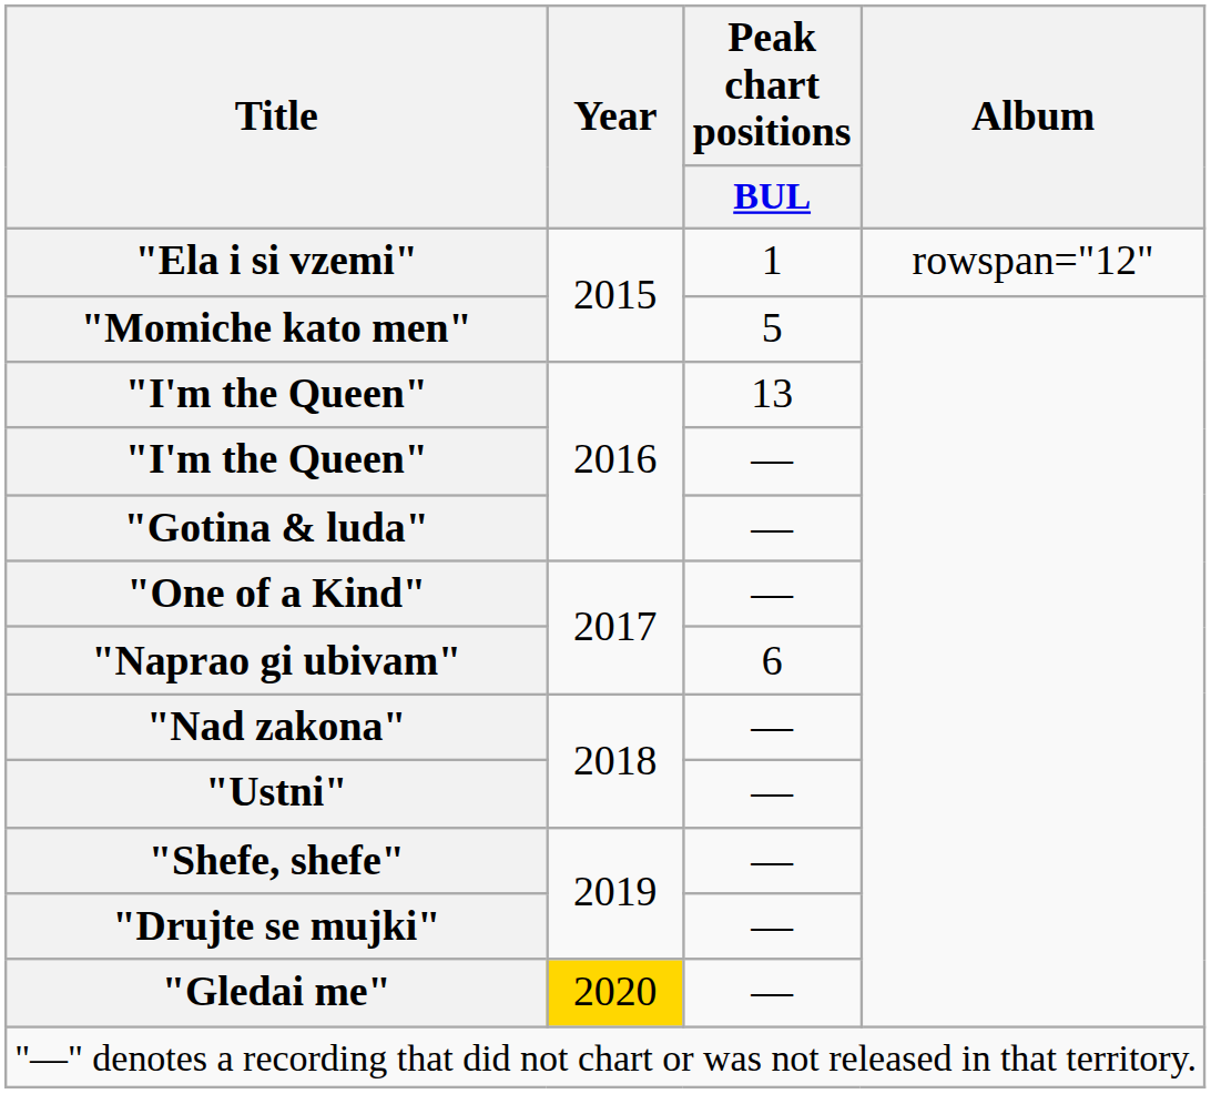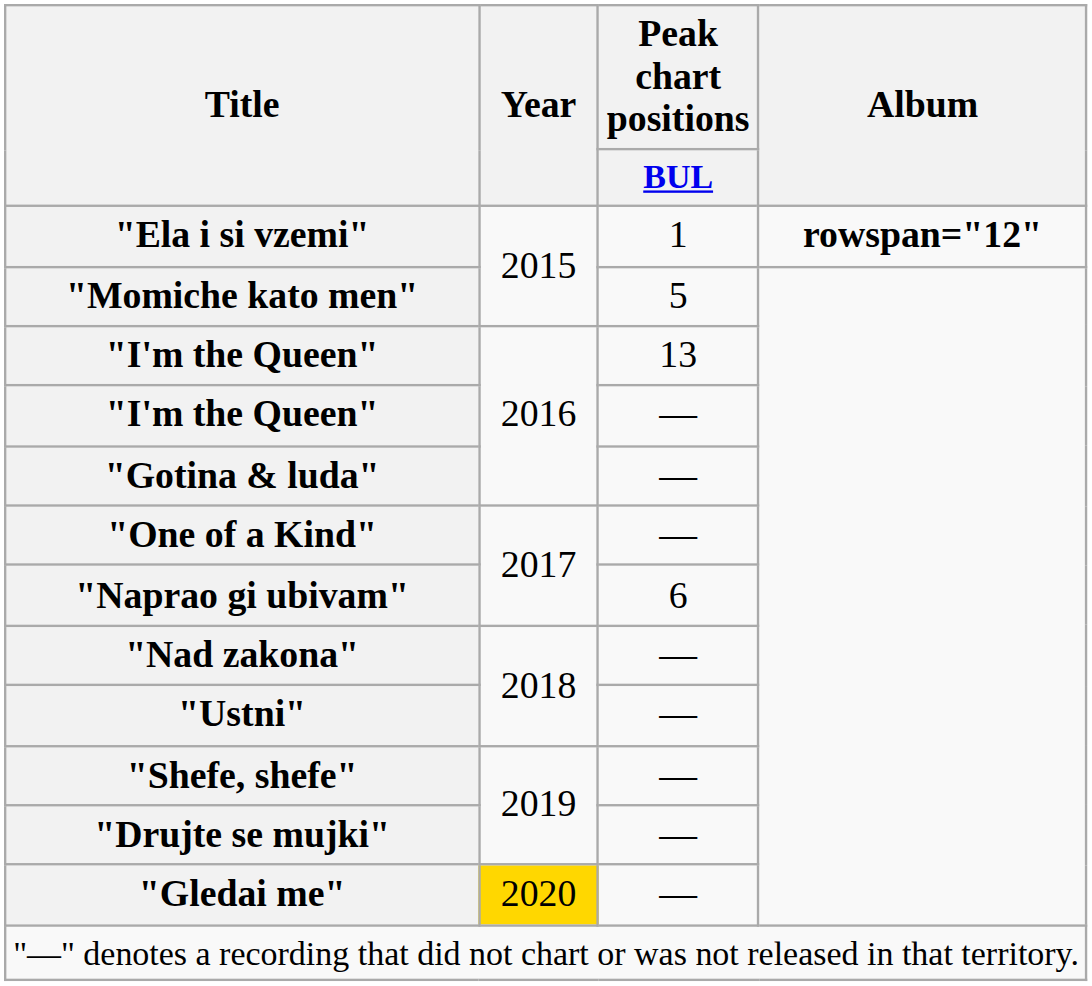"Ela i si vzemi" | Album: normal -> bold
